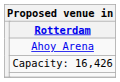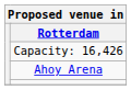row 3 | Rotterdam: Ahoy Arena -> Capacity: 16,426
row 4 | Rotterdam: Capacity: 16,426 -> Ahoy Arena
